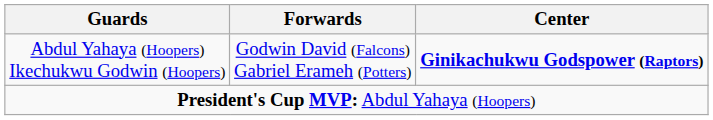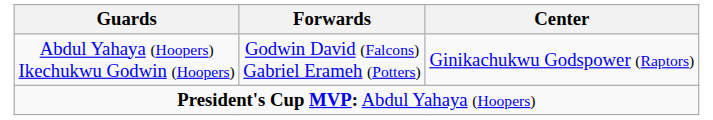Abdul Yahaya (Hoopers) Ikechukwu Godwin (Hoopers) | Center: bold -> normal
